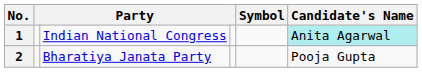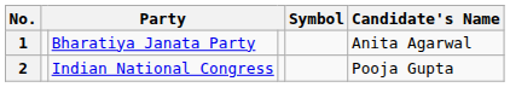1 | column 3: Indian National Congress -> Bharatiya Janata Party
1 | Candidate's Name: paleturquoise background -> no background
2 | column 3: Bharatiya Janata Party -> Indian National Congress
